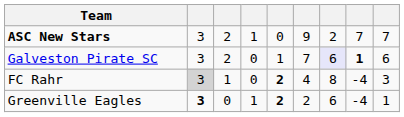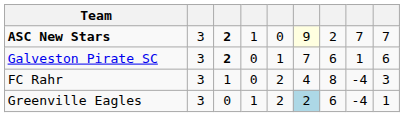ASC New Stars | column 3: normal -> bold
ASC New Stars | column 6: no background -> lightyellow background
Galveston Pirate SC | column 3: normal -> bold
Galveston Pirate SC | column 7: lavender background -> no background
Galveston Pirate SC | column 8: bold -> normal
FC Rahr | column 2: lightgrey background -> no background
FC Rahr | column 5: bold -> normal
Greenville Eagles | column 2: bold -> normal
Greenville Eagles | column 5: bold -> normal
Greenville Eagles | column 6: no background -> lightblue background
